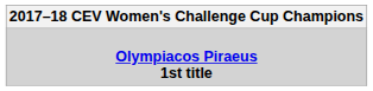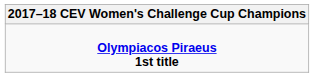row 2 | column 1: lightgrey background -> no background
